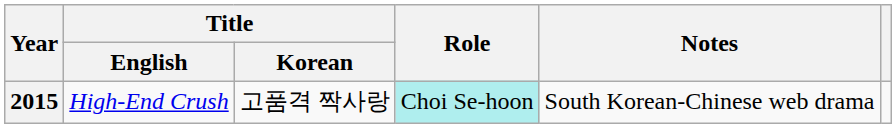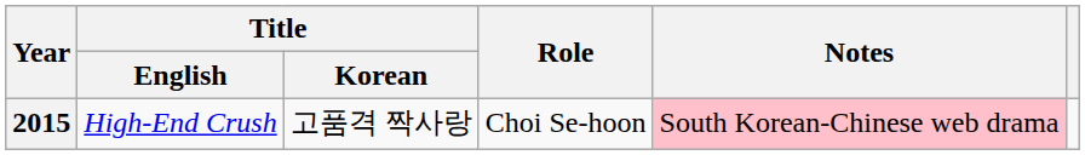2015 | Role: paleturquoise background -> no background
2015 | Notes: no background -> pink background
